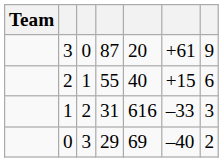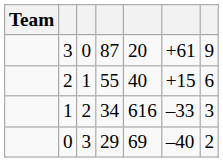row 4 | column 4: 31 -> 34
